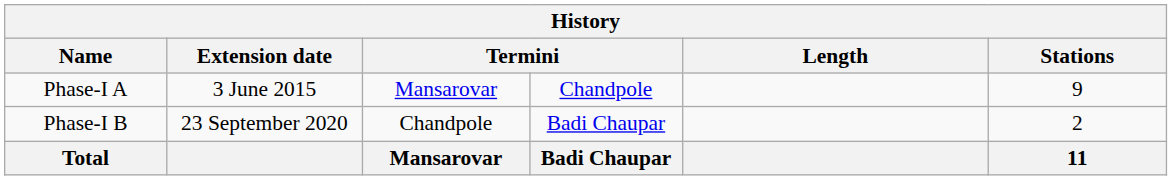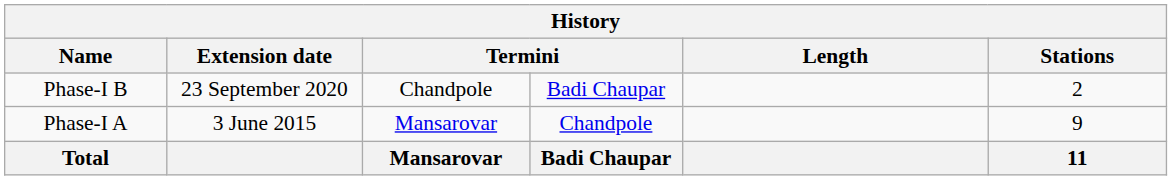rows swapped: Phase-I A <-> Phase-I B
